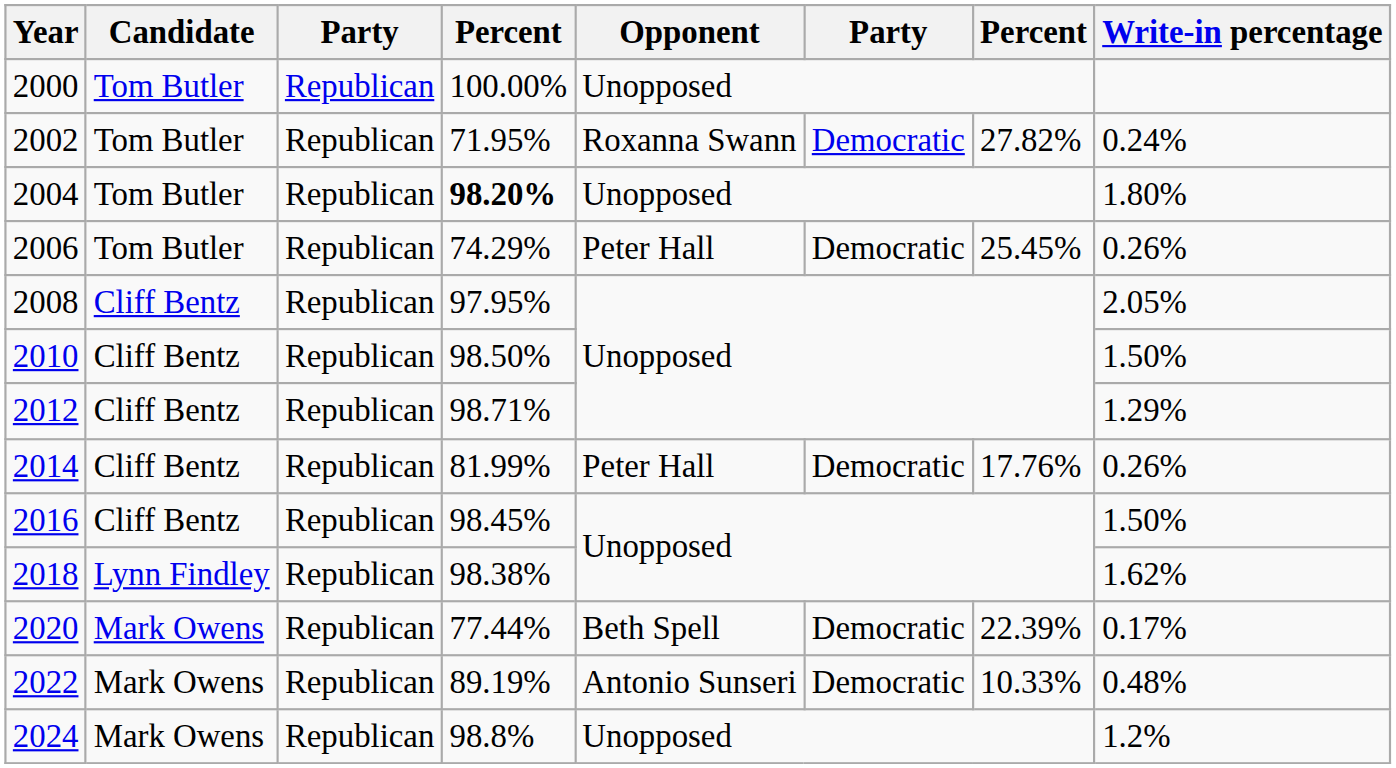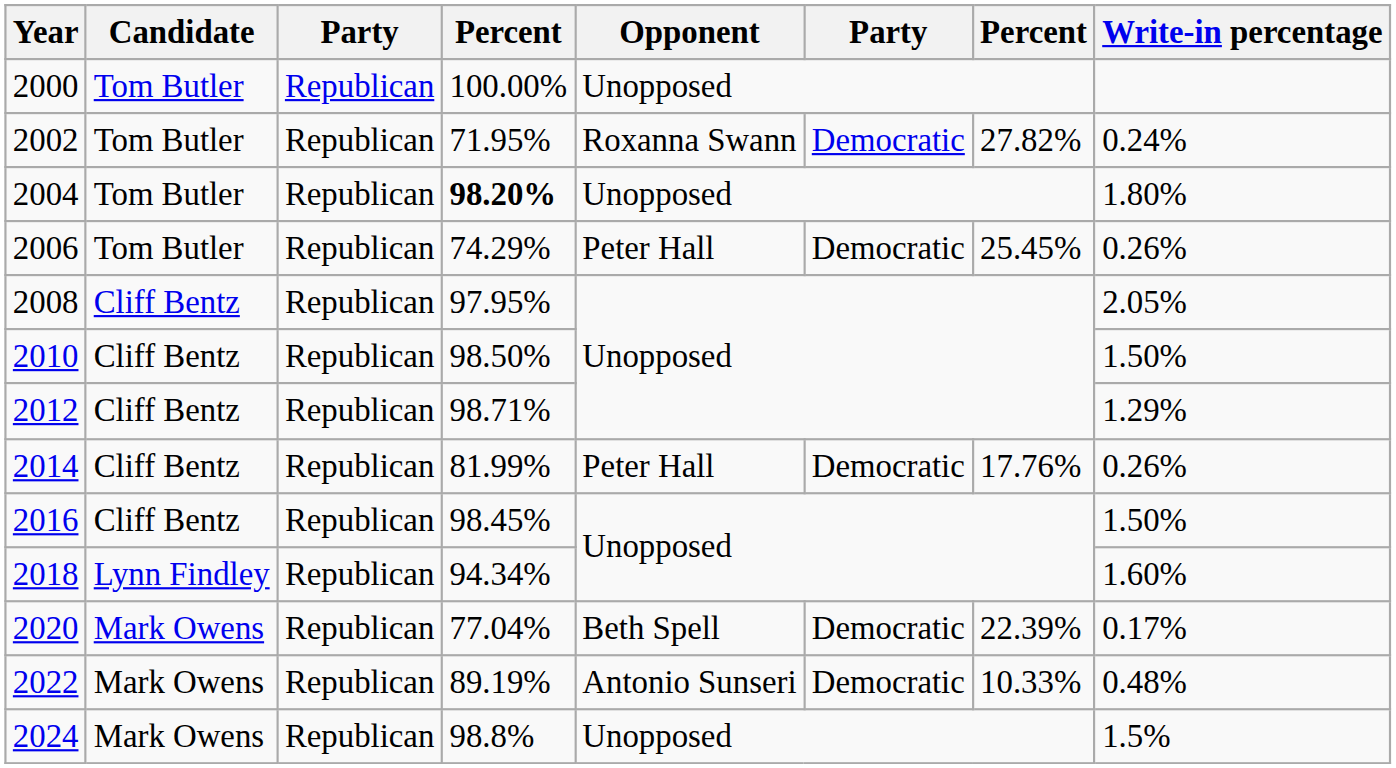2018 | column 4: 98.38% -> 94.34%
2018 | Write-in percentage: 1.62% -> 1.60%
2020 | column 4: 77.44% -> 77.04%
2024 | Write-in percentage: 1.2% -> 1.5%
